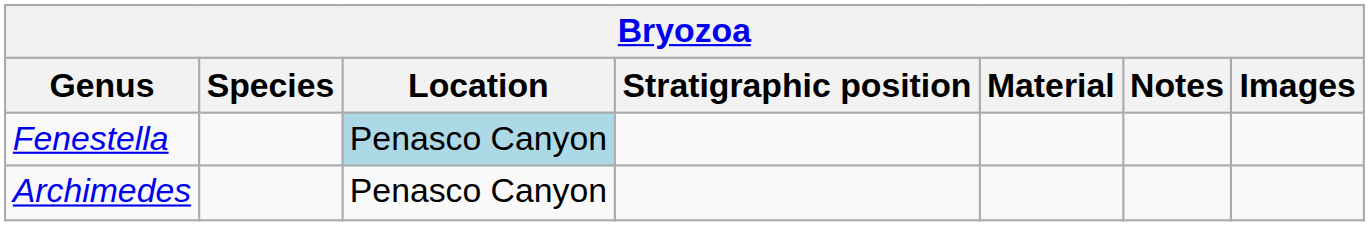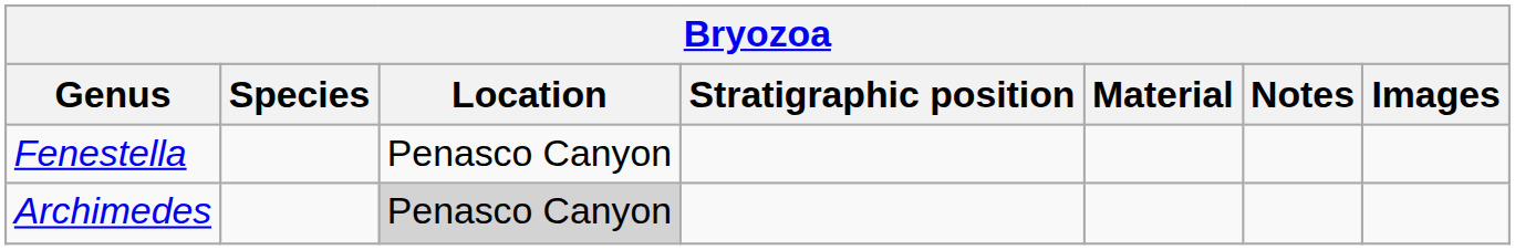Fenestella | Location: lightblue background -> no background
Archimedes | Location: no background -> lightgrey background
